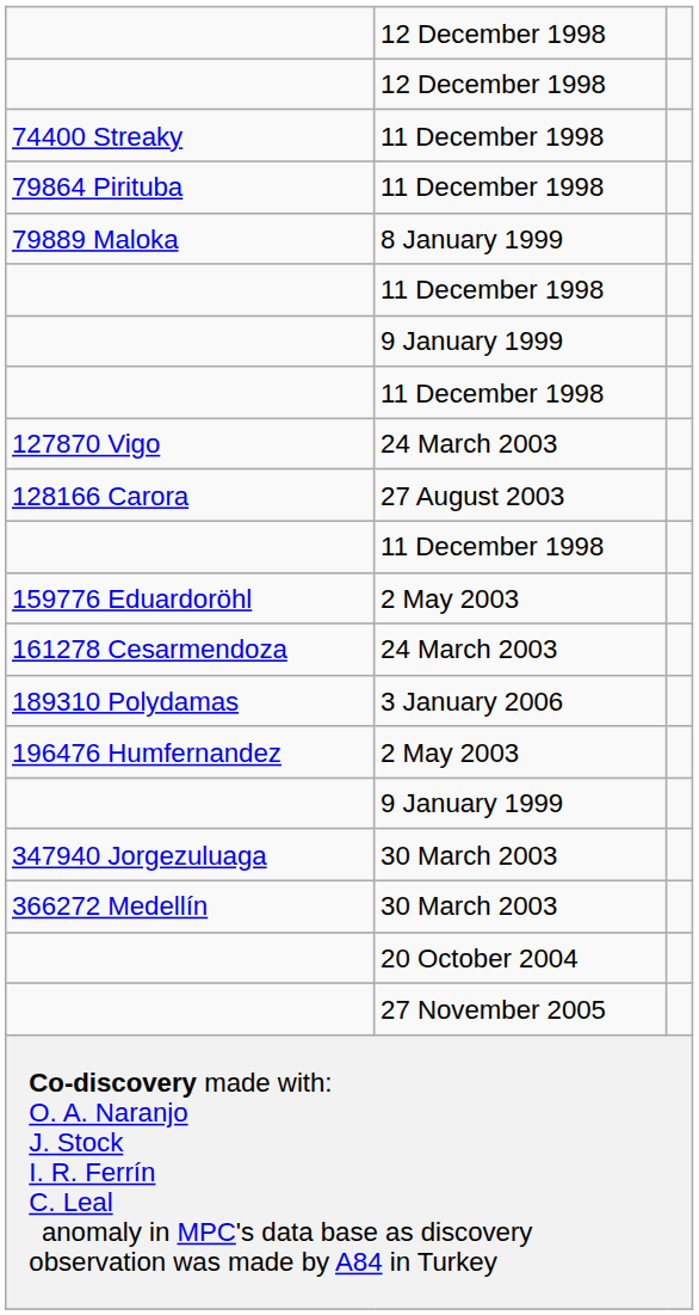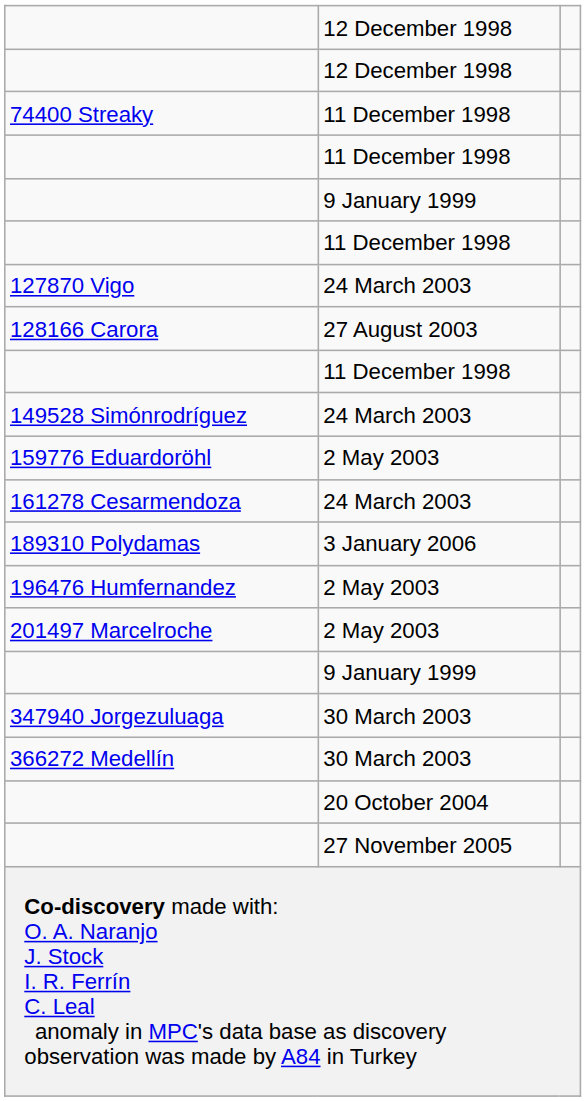- row: 79864 Pirituba | 11 December 1998
- row: 79889 Maloka | 8 January 1999
+ row: 149528 Simónrodríguez | 24 March 2003
+ row: 201497 Marcelroche | 2 May 2003
